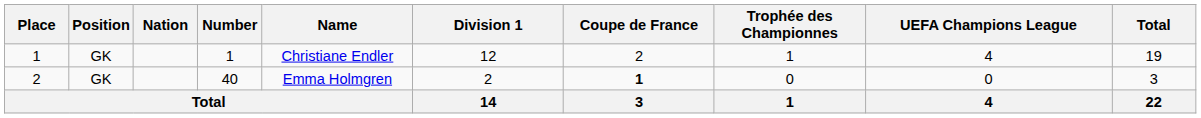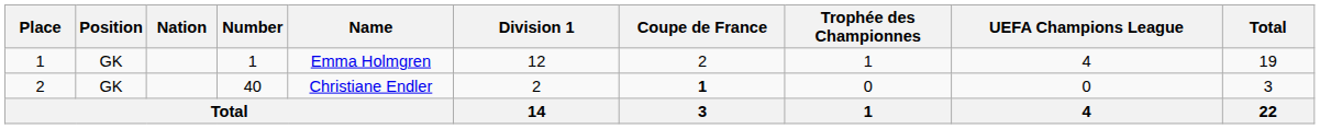row 2 | Name: Christiane Endler -> Emma Holmgren
row 3 | Name: Emma Holmgren -> Christiane Endler
